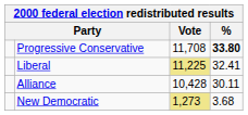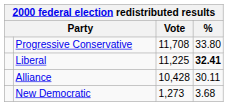Progressive Conservative | %: bold -> normal
Liberal | Vote: khaki background -> no background
Liberal | %: normal -> bold
New Democratic | Vote: khaki background -> no background
